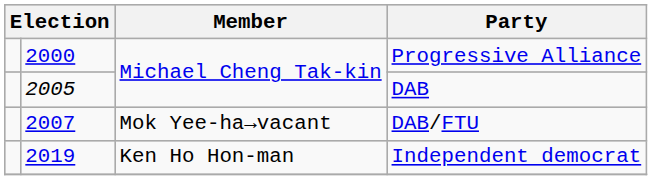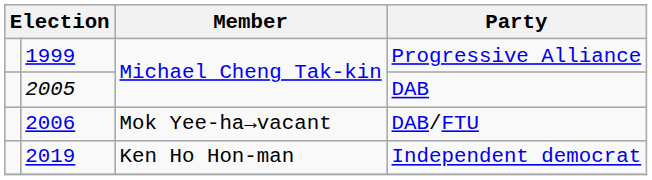Progressive Alliance | column 2: 2000 -> 1999
DAB/FTU | column 2: 2007 -> 2006
